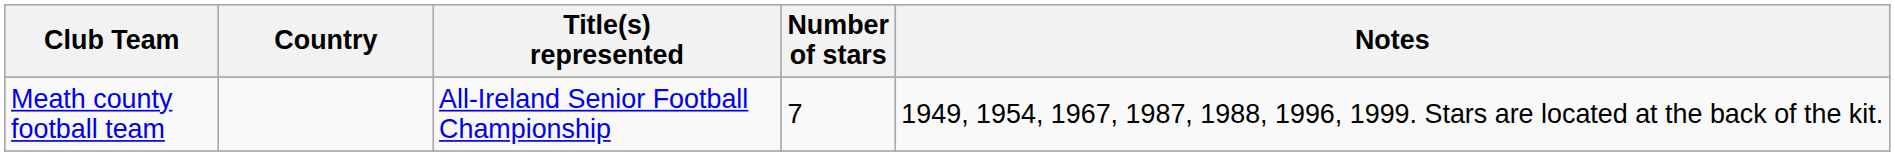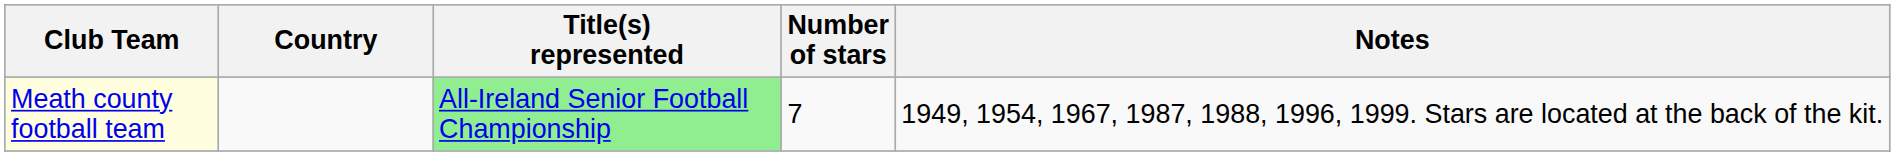row 2 | Club Team: no background -> lightyellow background
row 2 | Title(s) represented: no background -> lightgreen background
